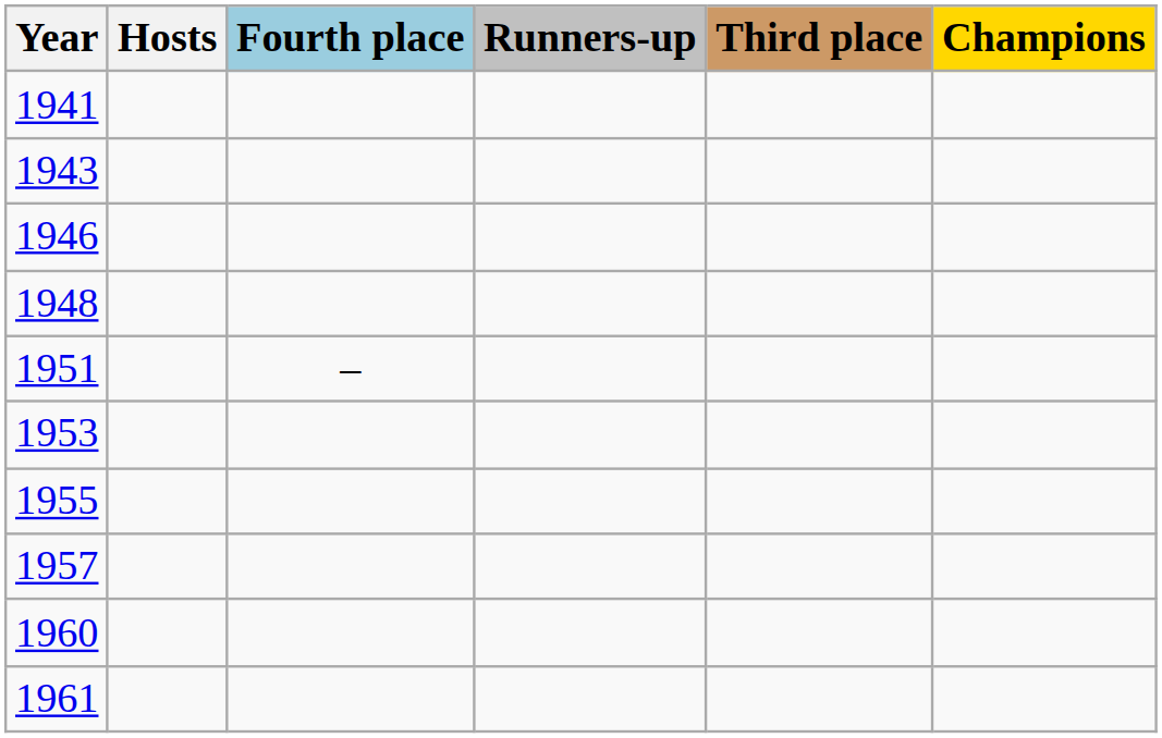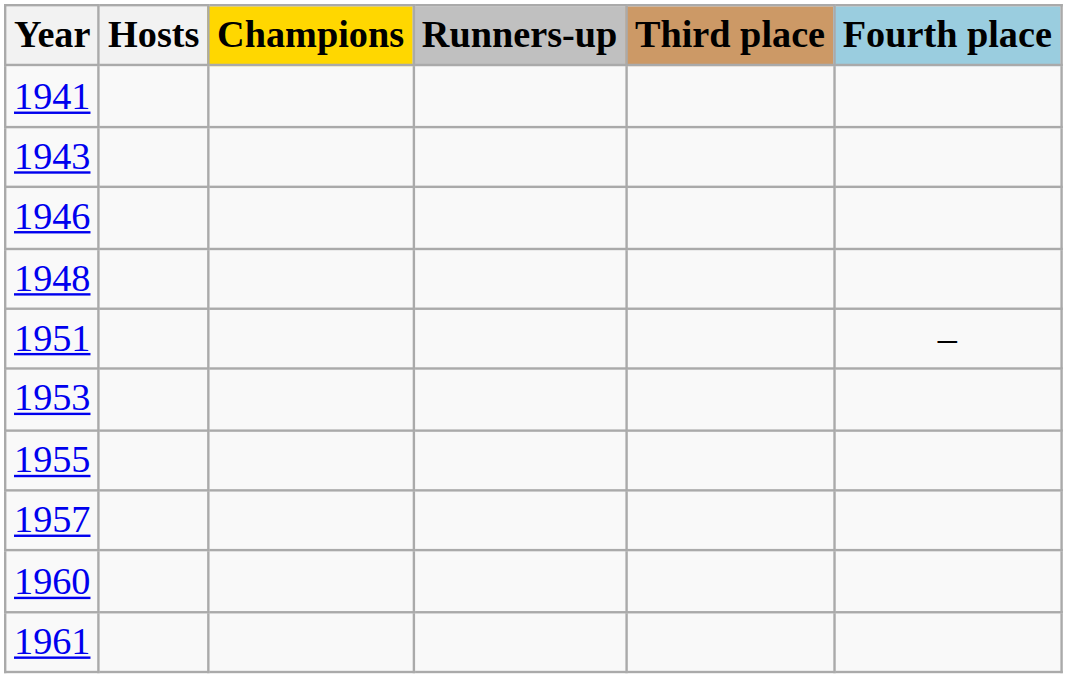columns swapped: Champions <-> Fourth place
